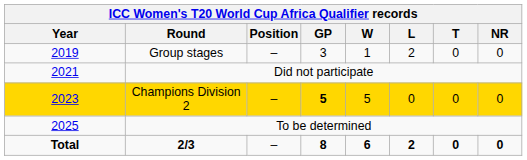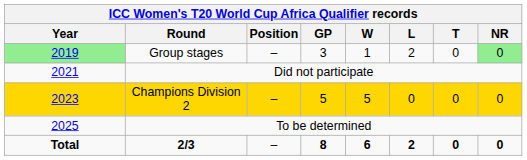Group stages | Year: no background -> lightgreen background
Group stages | NR: no background -> lightgreen background
Champions Division 2 | GP: bold -> normal
